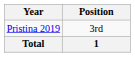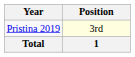Pristina 2019 | Position: no background -> lightyellow background
